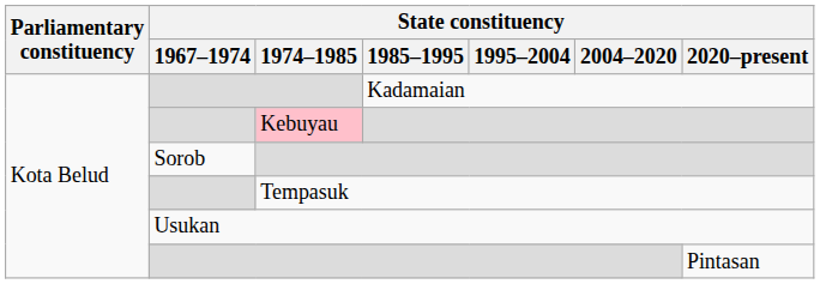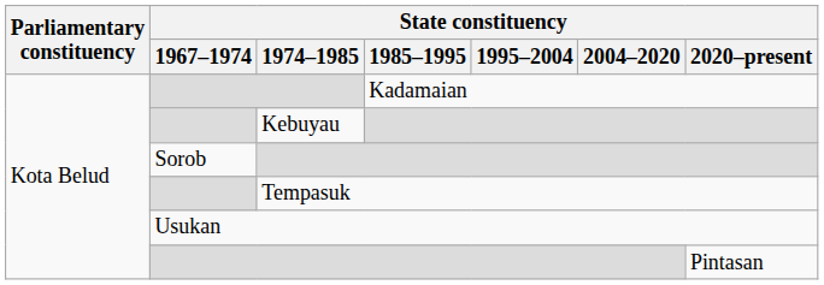Kebuyau | State constituency / 1974–1985: pink background -> no background
